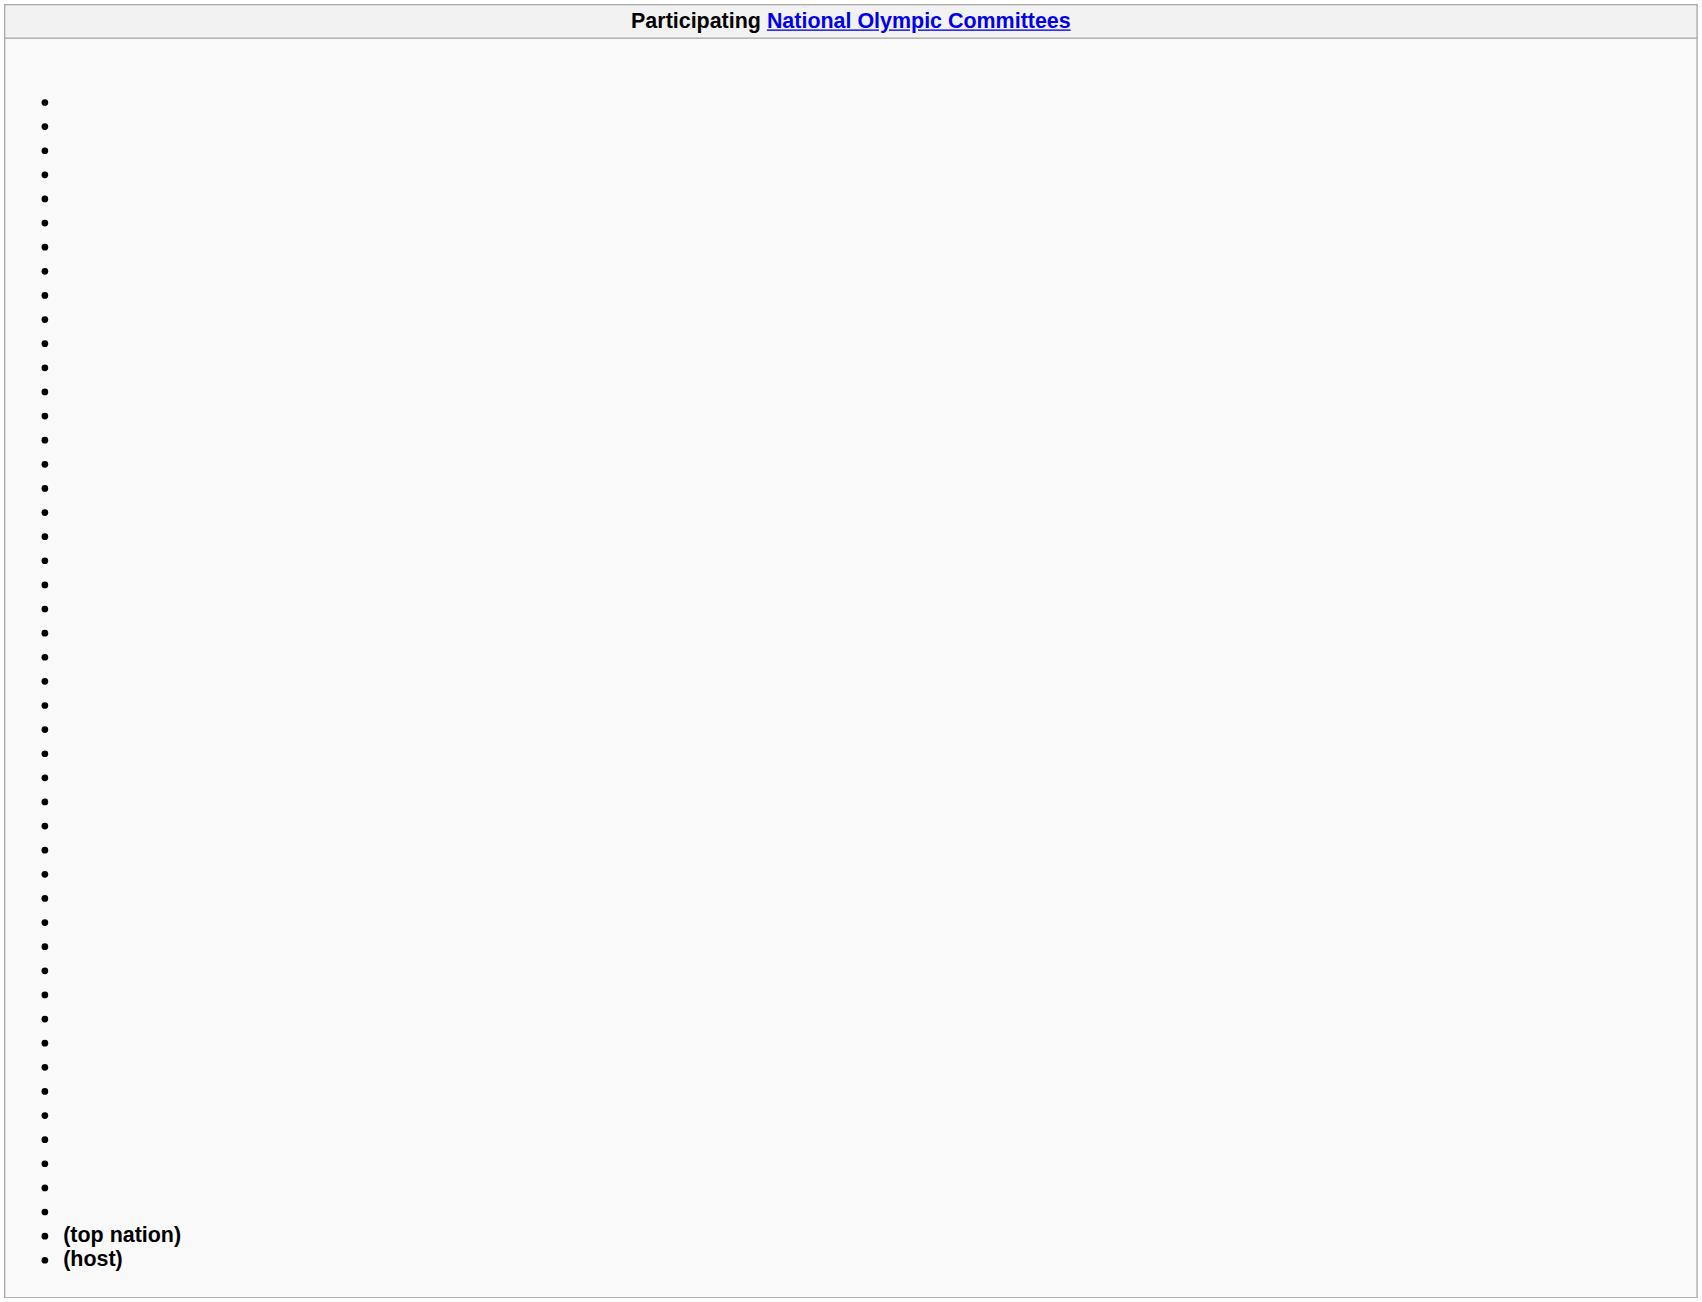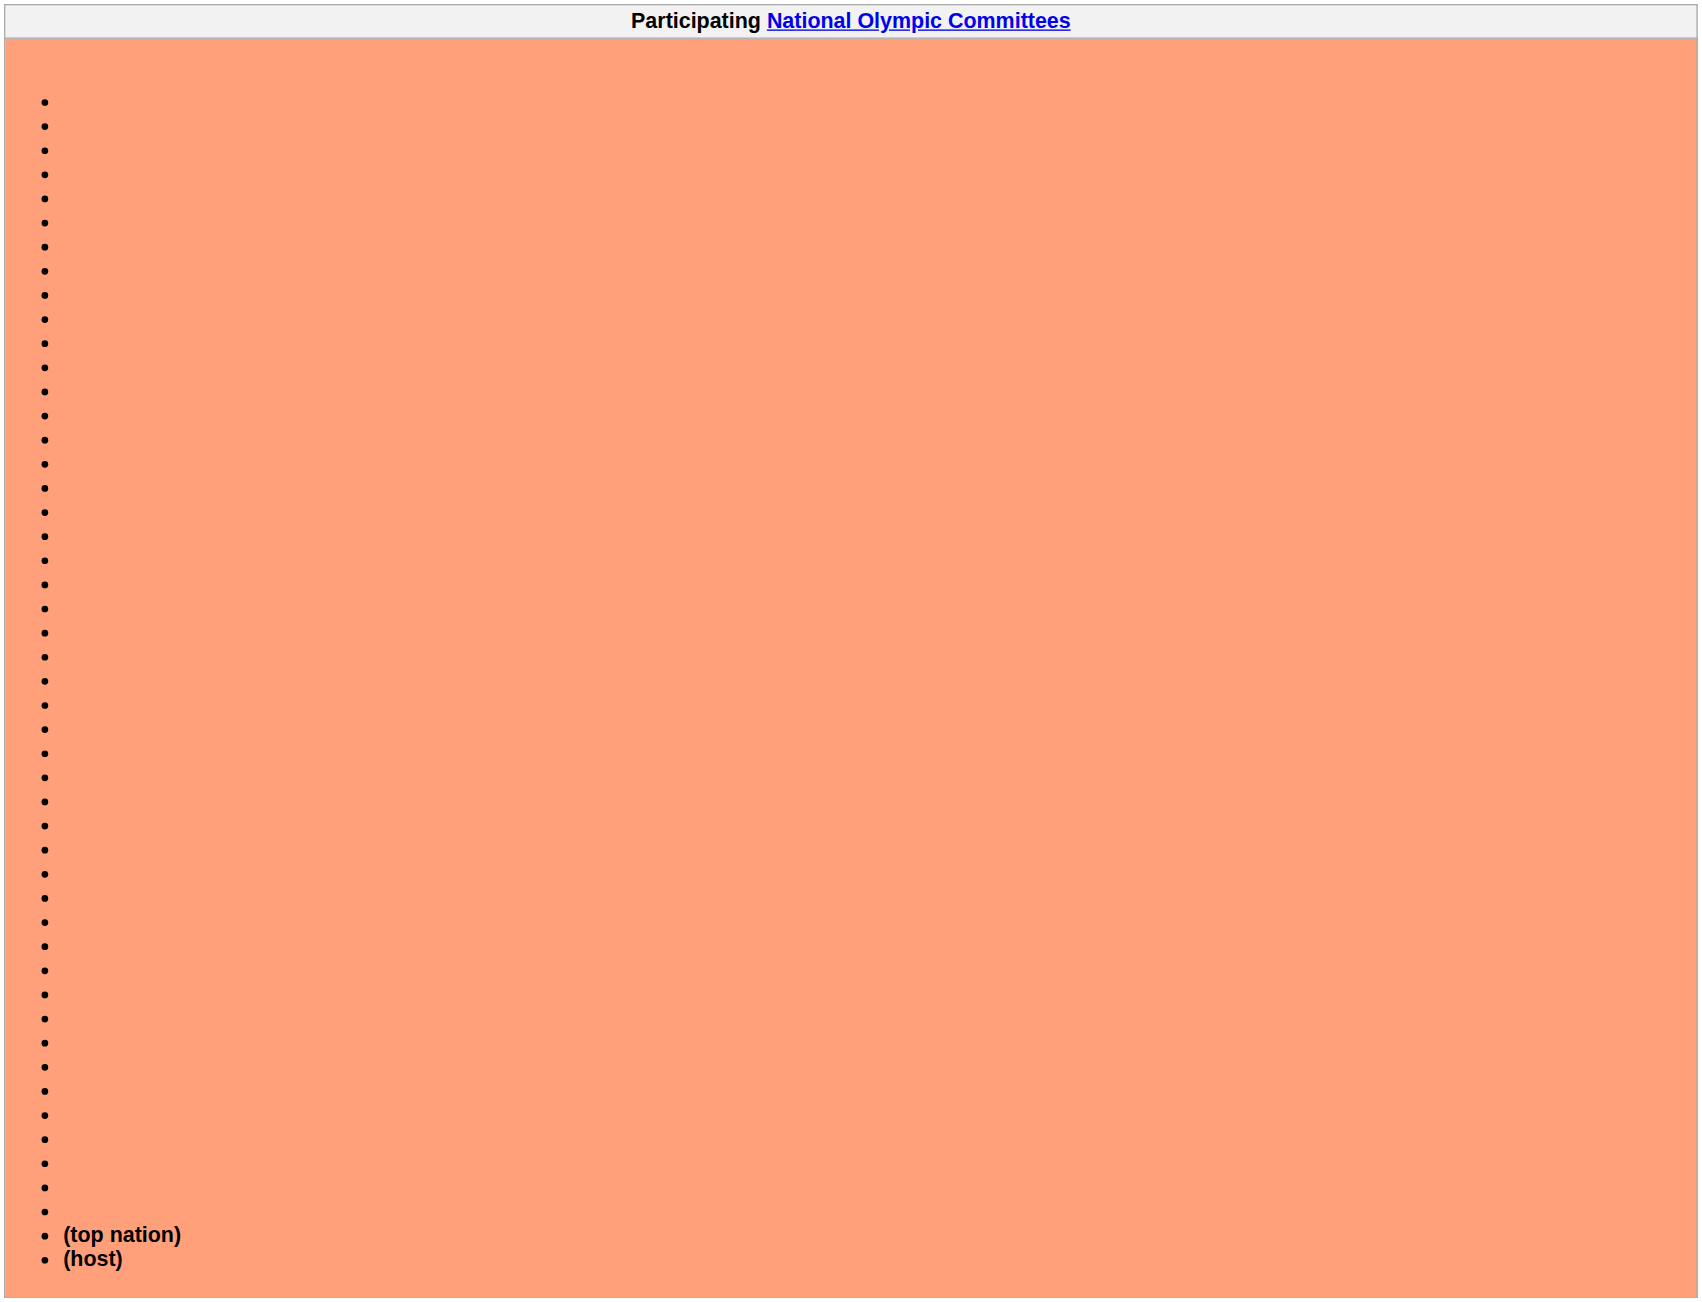row 2 | column 1: no background -> lightsalmon background
